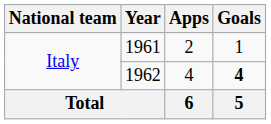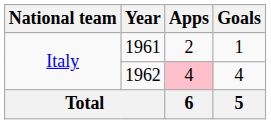1962 | Apps: no background -> pink background
1962 | Goals: bold -> normal
